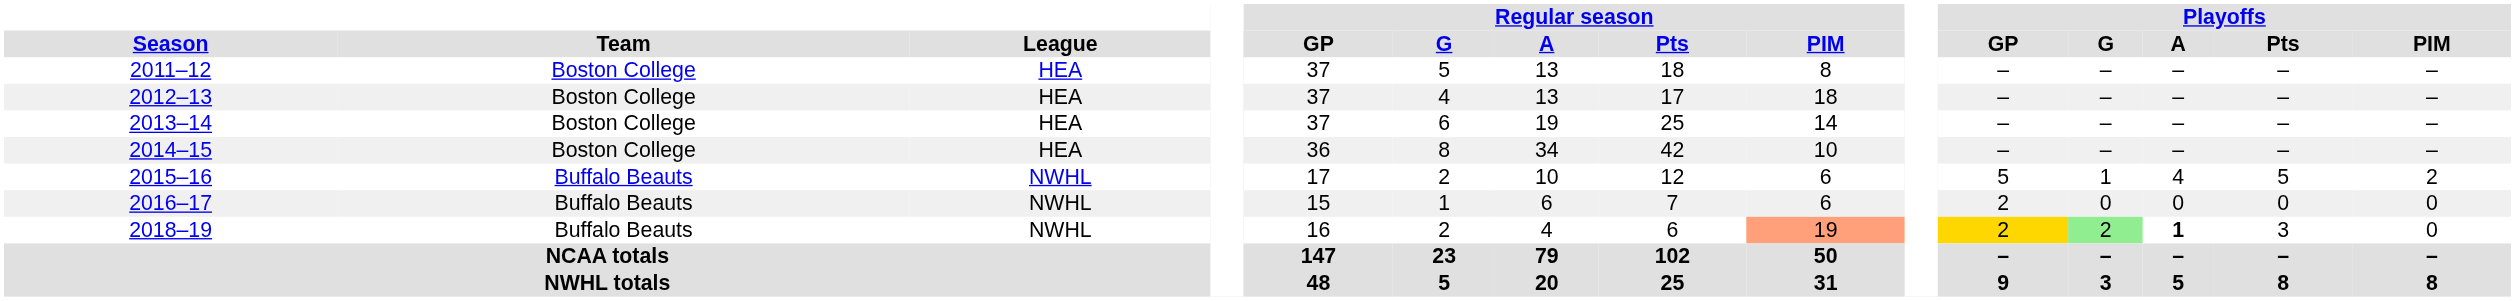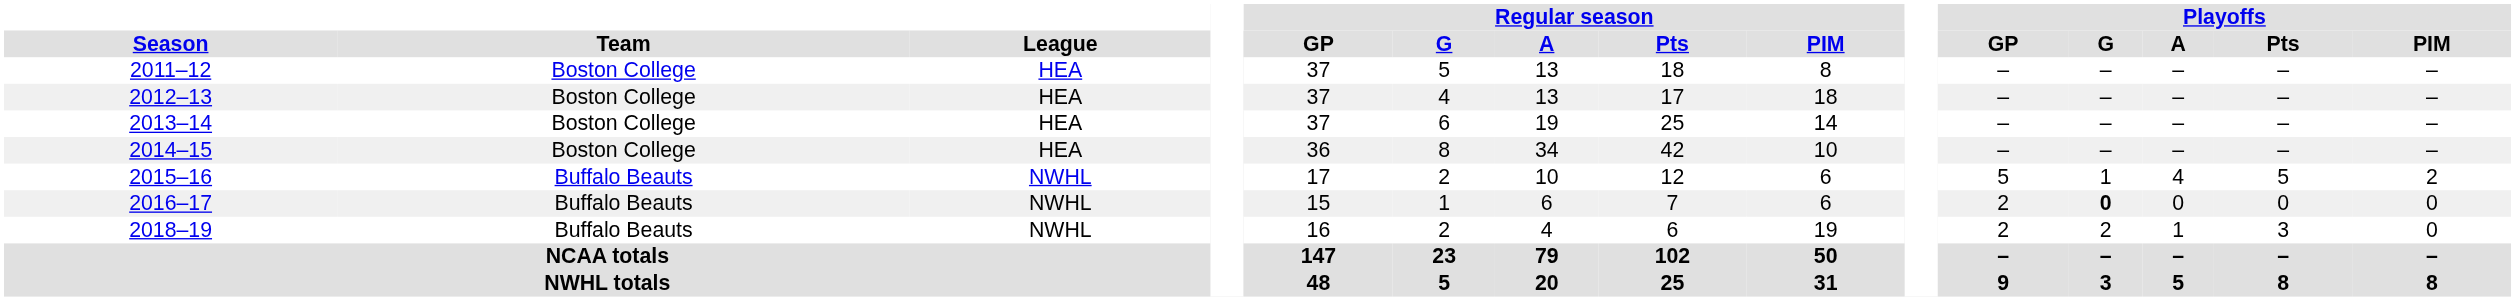2016–17 | Playoffs / G: normal -> bold
2018–19 | Regular season / PIM: lightsalmon background -> no background
2018–19 | Playoffs / GP: gold background -> no background
2018–19 | Playoffs / G: lightgreen background -> no background
2018–19 | Playoffs / A: bold -> normal
